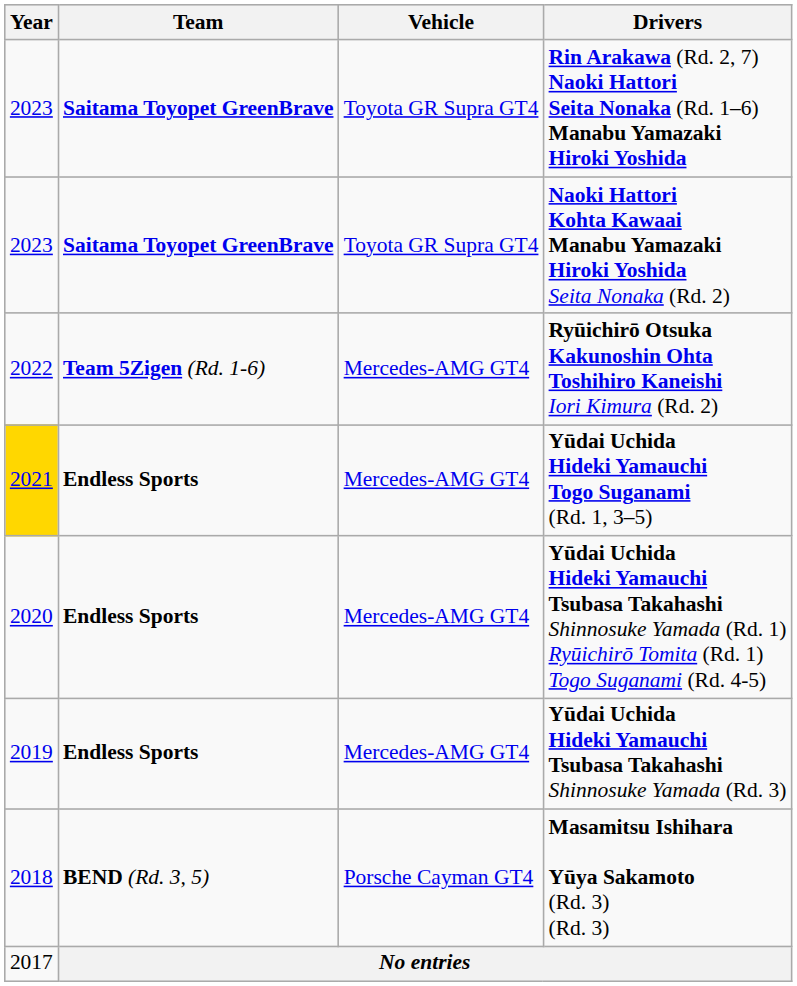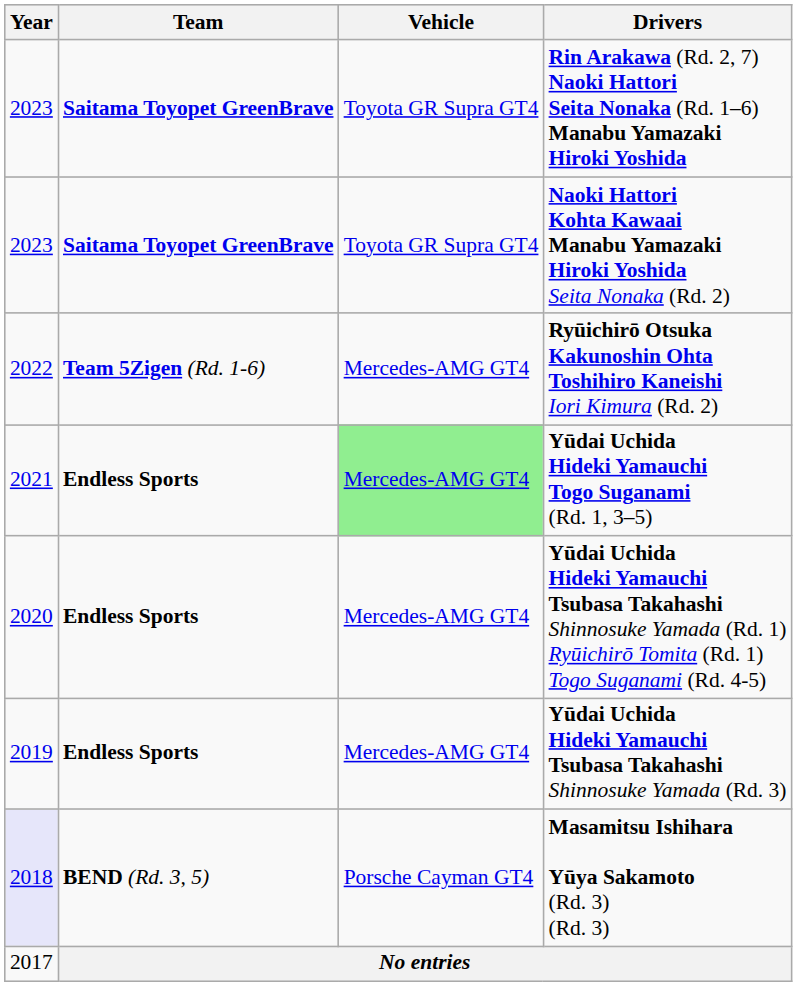Yūdai Uchida Hideki Yamauchi Togo Suganami (Rd. 1, 3–5) | Year: gold background -> no background
Yūdai Uchida Hideki Yamauchi Togo Suganami (Rd. 1, 3–5) | Vehicle: no background -> lightgreen background
Masamitsu Ishihara Yūya Sakamoto (Rd. 3) (Rd. 3) | Year: no background -> lavender background
